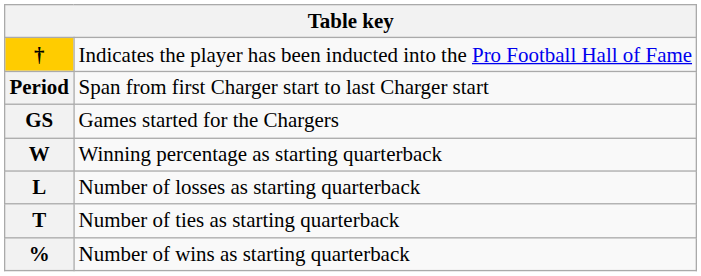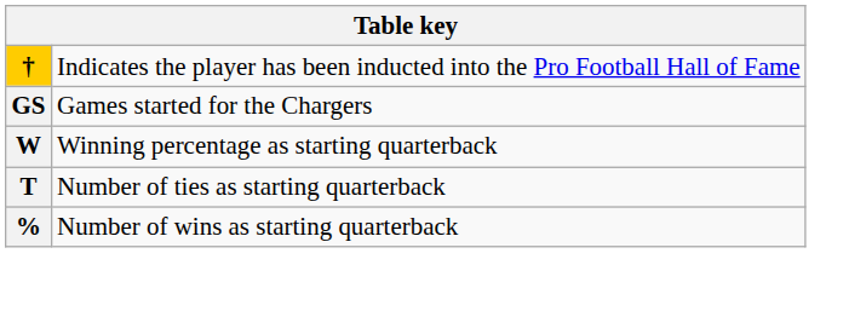- row: Period | Span from first Charger start to last Charger start
- row: L | Number of losses as starting quarterback
